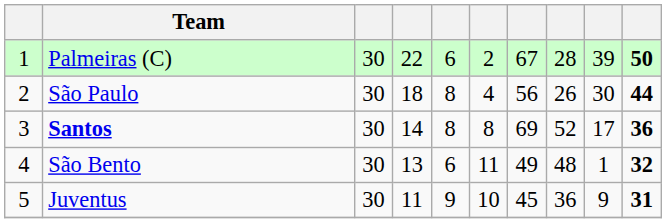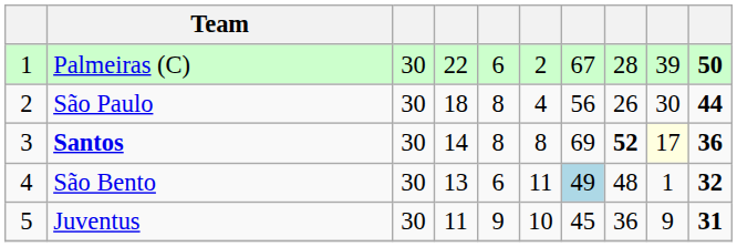Santos | column 8: normal -> bold
Santos | column 9: no background -> lightyellow background
São Bento | column 7: no background -> lightblue background
